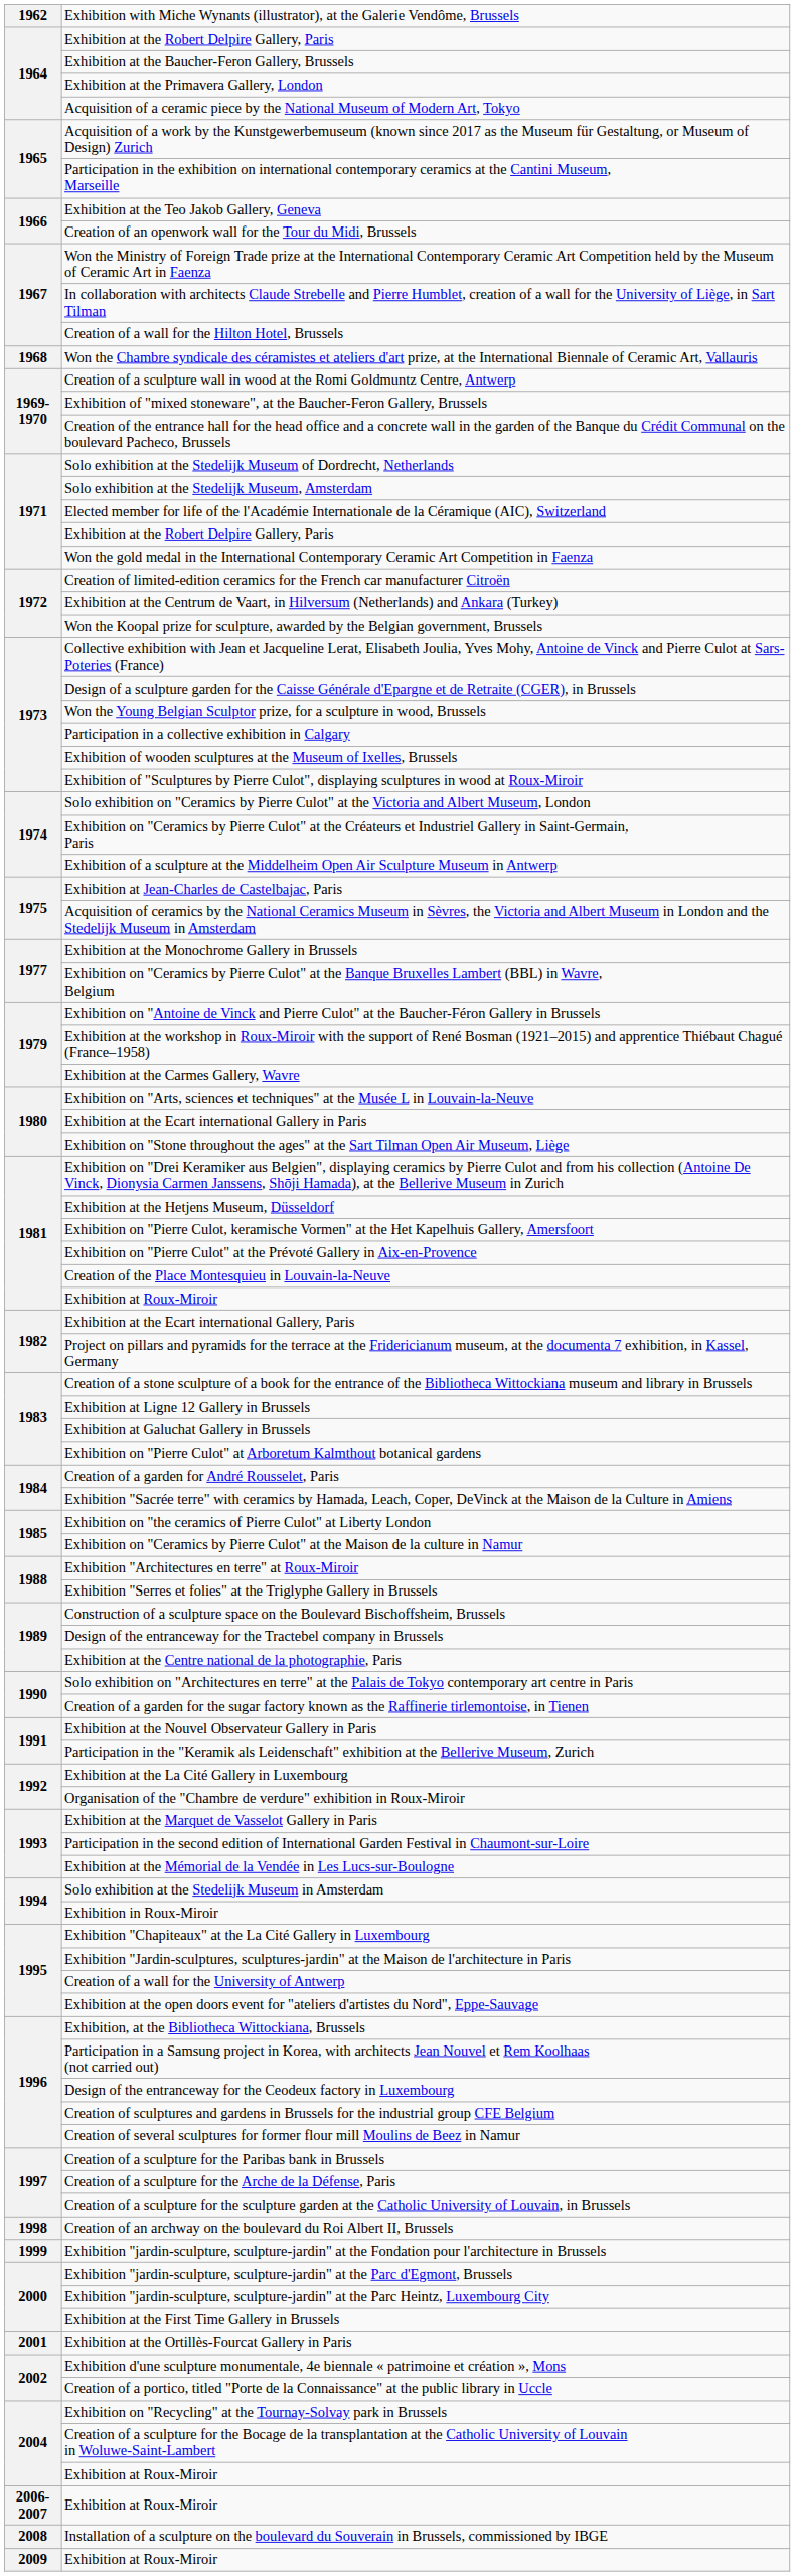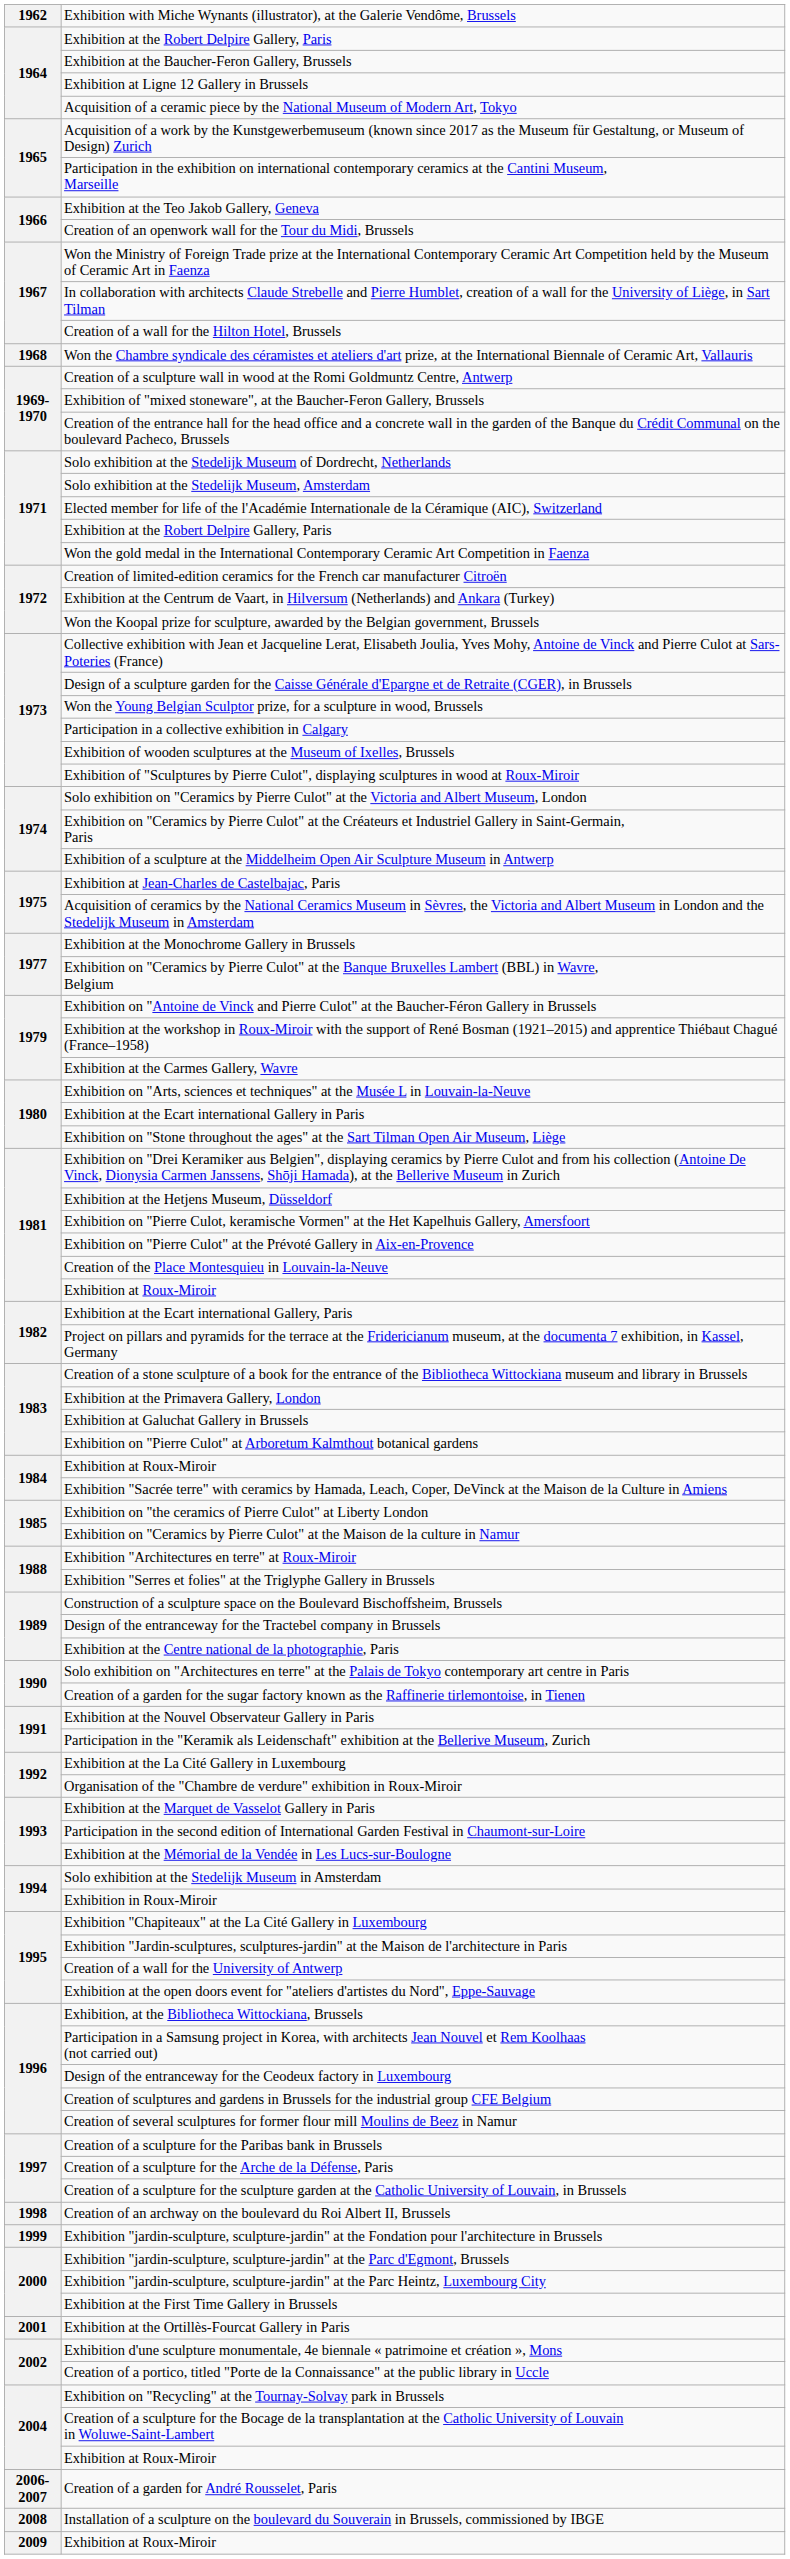row 4 | column 2: Exhibition at the Primavera Gallery, London -> Exhibition at Ligne 12 Gallery in Brussels
row 53 | column 2: Exhibition at Ligne 12 Gallery in Brussels -> Exhibition at the Primavera Gallery, London
row 56 | column 2: Creation of a garden for André Rousselet, Paris -> Exhibition at Roux-Miroir
row 99 | column 2: Exhibition at Roux-Miroir -> Creation of a garden for André Rousselet, Paris
